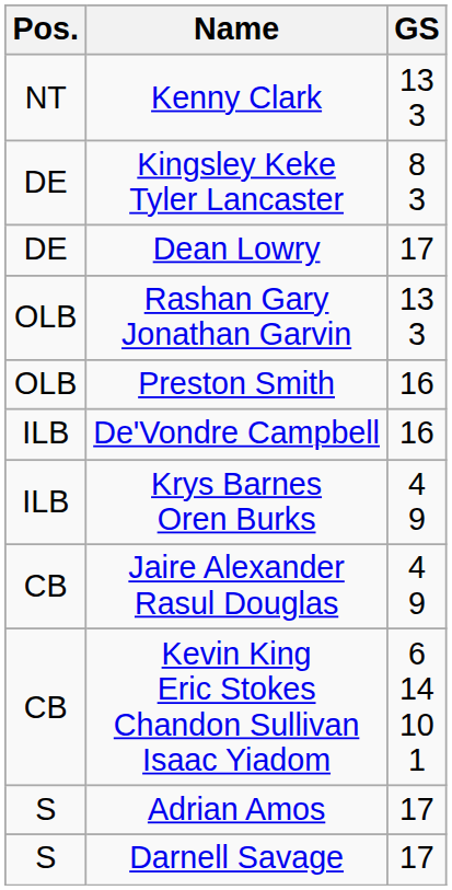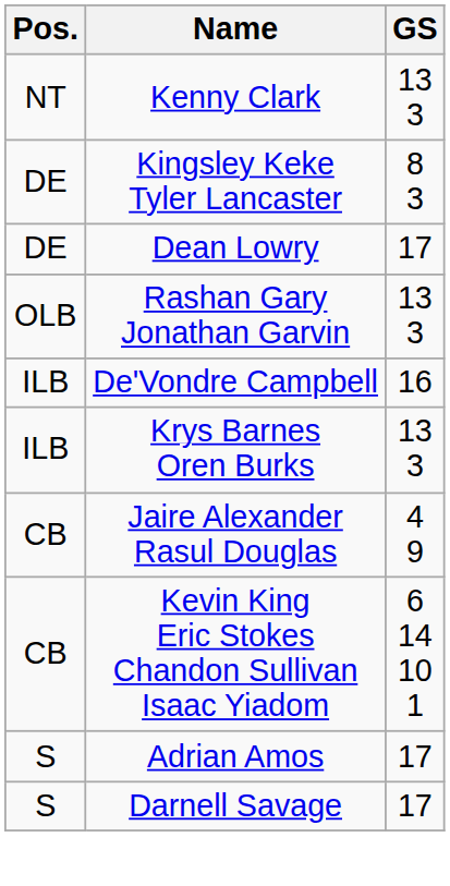- row: OLB | Preston Smith | 16
Krys Barnes Oren Burks | GS: 4 9 -> 13 3
